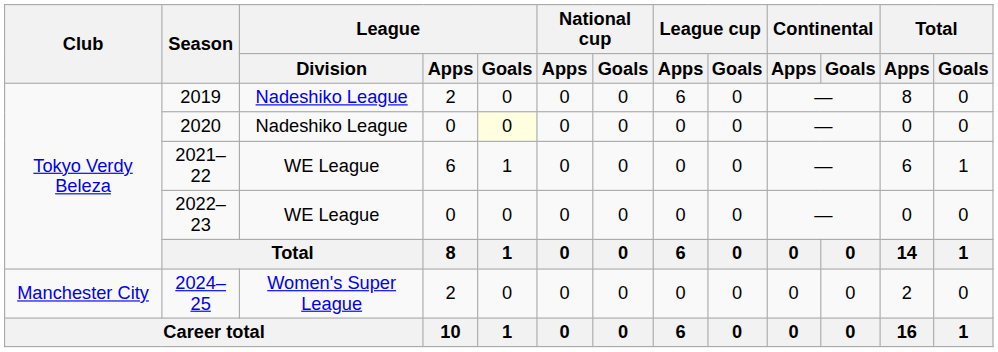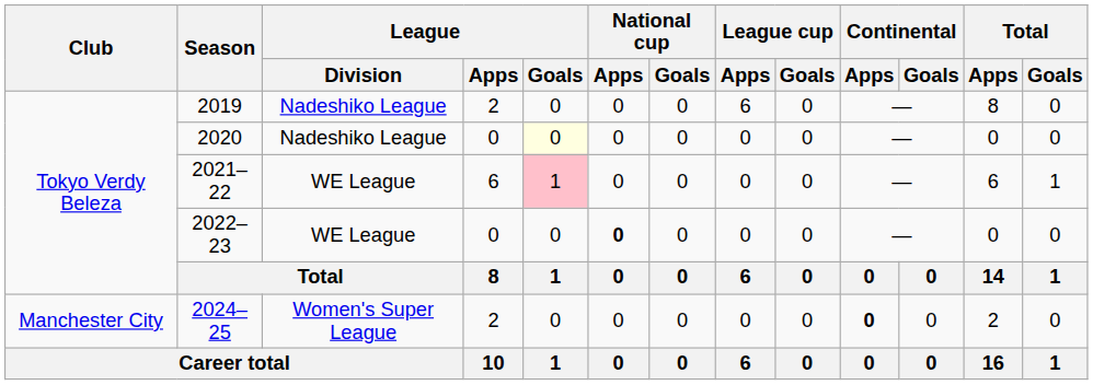2021–22 | League / Goals: no background -> pink background
2022–23 | National cup / Apps: normal -> bold
2024–25 | Continental / Apps: normal -> bold
